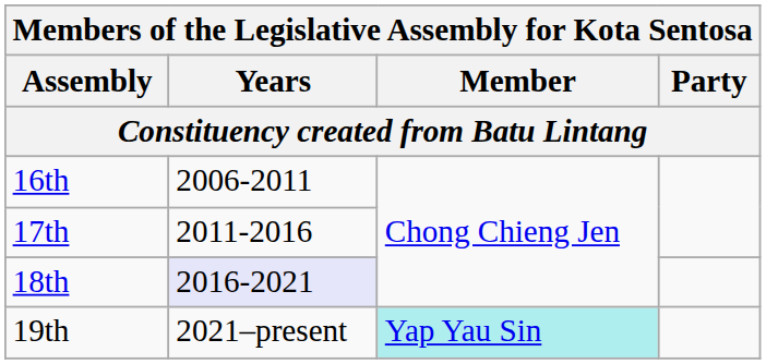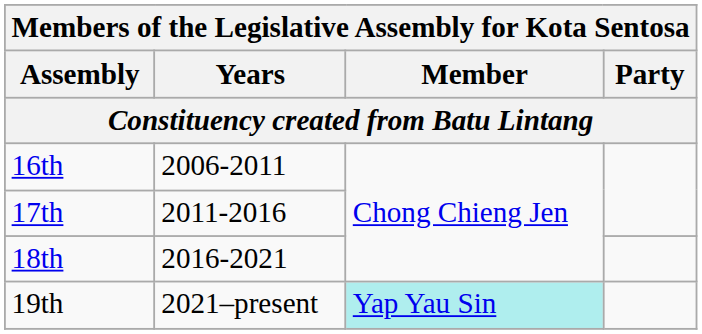18th | Years: lavender background -> no background
